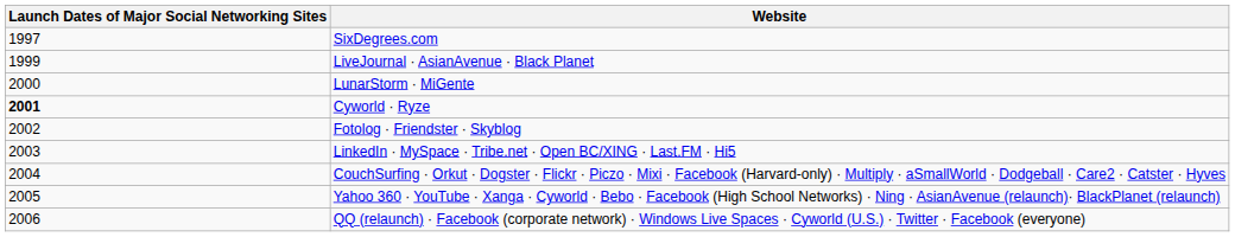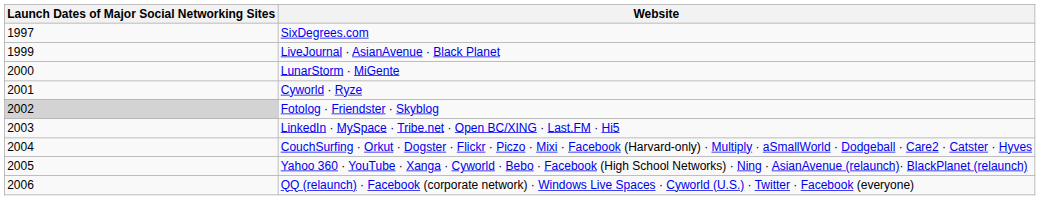Cyworld · Ryze | Launch Dates of Major Social Networking Sites: bold -> normal
Fotolog · Friendster · Skyblog | Launch Dates of Major Social Networking Sites: no background -> lightgrey background
